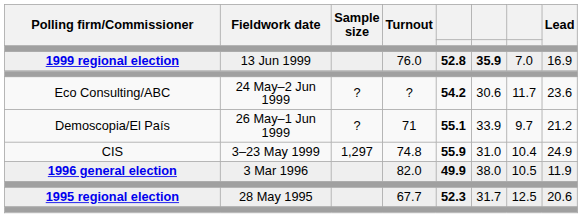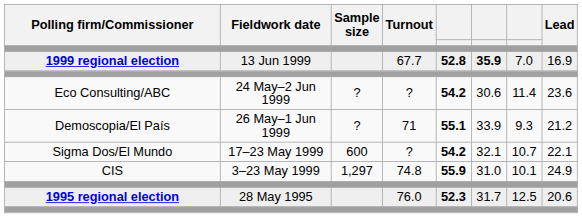1999 regional election | Turnout: 76.0 -> 67.7
Eco Consulting/ABC | column 7: 11.7 -> 11.4
Demoscopia/El País | column 7: 9.7 -> 9.3
+ row: Sigma Dos/El Mundo | 17–23 May 1999 | 600 | ? | 54.2 | 32.1 | 10.7 | 22.1
CIS | column 7: 10.4 -> 10.1
- row: 1996 general election | 3 Mar 1996 | 82.0 | 49.9 | 38.0 | 10.5 | 11.9
1995 regional election | Turnout: 67.7 -> 76.0
